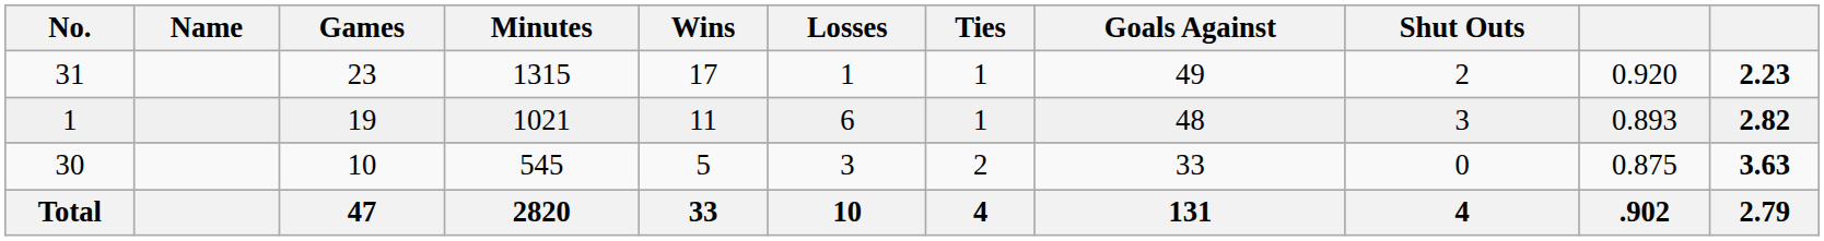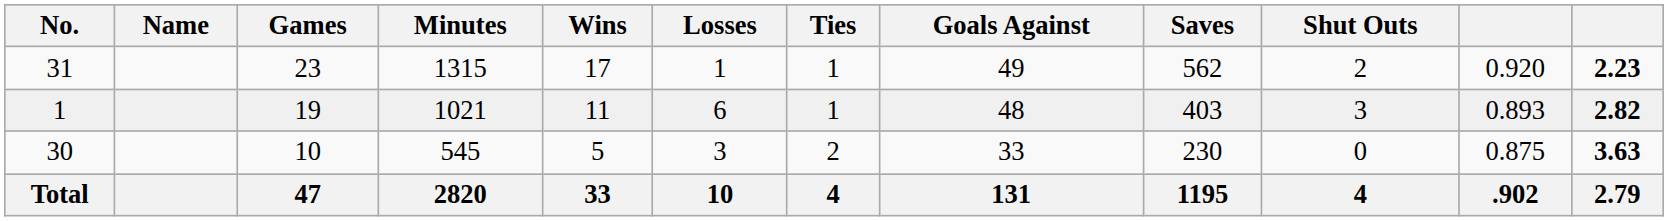+ column: Saves | 562 | 403 | 230 | 1195
